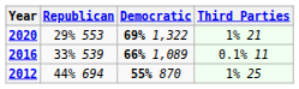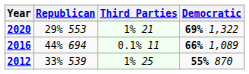columns swapped: Democratic <-> Third Parties
2016 | Republican: 33% 539 -> 44% 694
2012 | Republican: 44% 694 -> 33% 539
